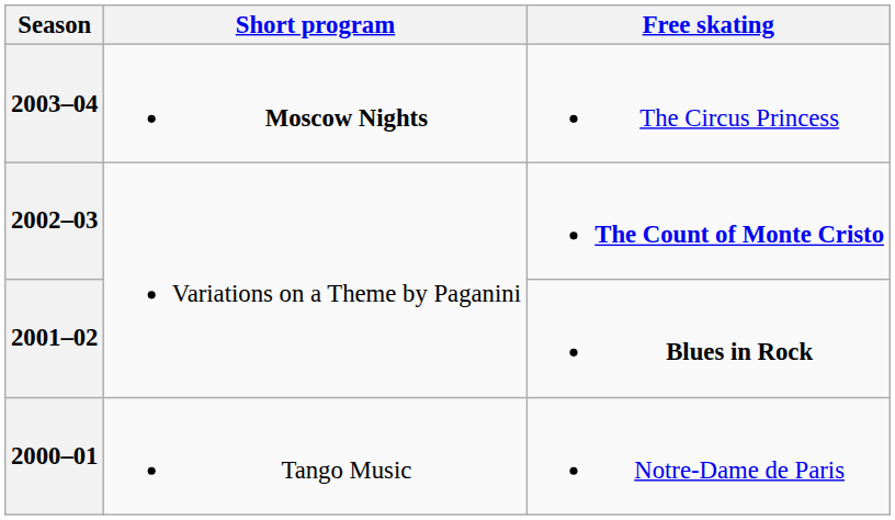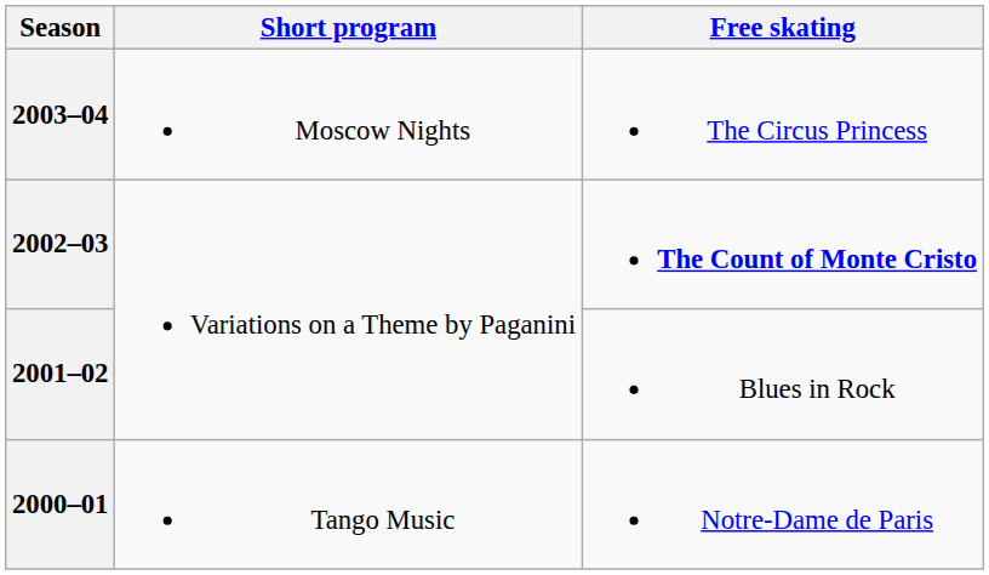2003–04 | Short program: bold -> normal
2001–02 | Free skating: bold -> normal
